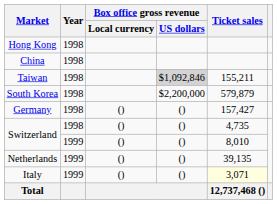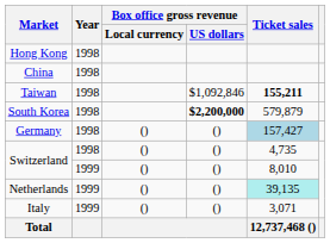Taiwan | Box office gross revenue / US dollars: lightgrey background -> no background
Taiwan | Ticket sales: normal -> bold
South Korea | Box office gross revenue / US dollars: normal -> bold
Germany | Ticket sales: no background -> lightblue background
Netherlands | Ticket sales: no background -> paleturquoise background
Italy | Ticket sales: lightyellow background -> no background
